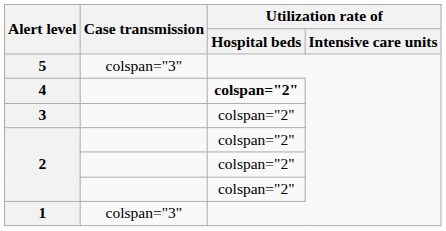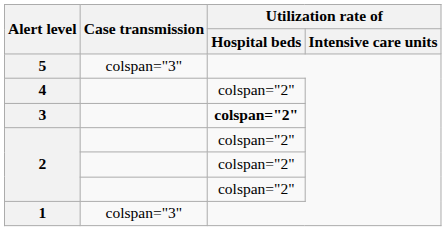4 | Utilization rate of / Hospital beds: bold -> normal
3 | Utilization rate of / Hospital beds: normal -> bold
